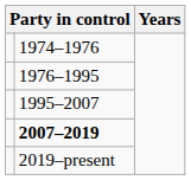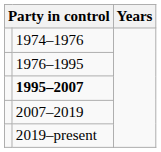1995–2007 | column 2: normal -> bold
2007–2019 | column 2: bold -> normal
